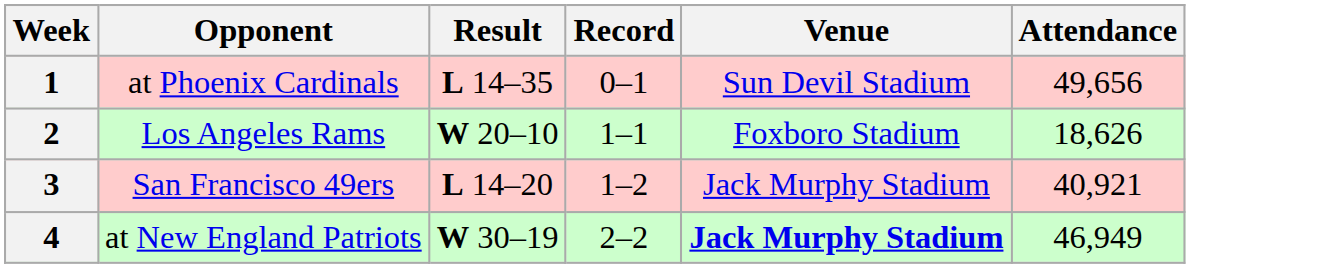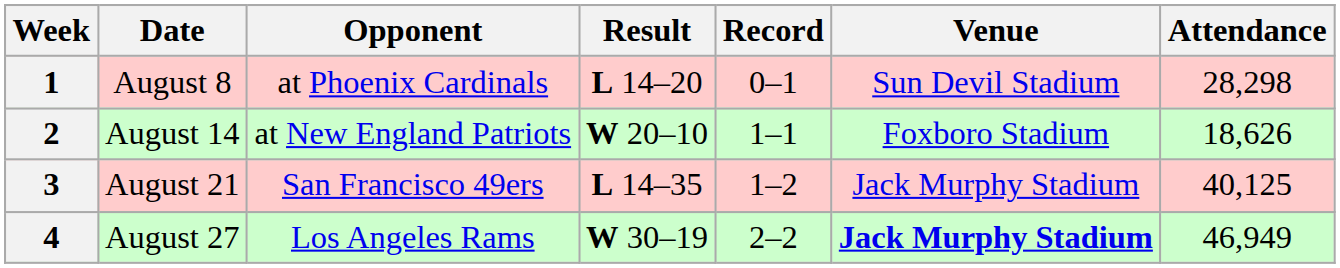+ column: Date | August 8 | August 14 | August 21 | August 27
1 | Result: L 14–35 -> L 14–20
1 | Attendance: 49,656 -> 28,298
2 | Opponent: Los Angeles Rams -> at New England Patriots
3 | Result: L 14–20 -> L 14–35
3 | Attendance: 40,921 -> 40,125
4 | Opponent: at New England Patriots -> Los Angeles Rams
